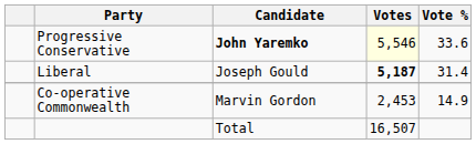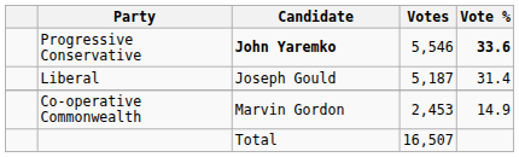Progressive Conservative | Votes: lightyellow background -> no background
Progressive Conservative | Vote %: normal -> bold
Liberal | Votes: bold -> normal
